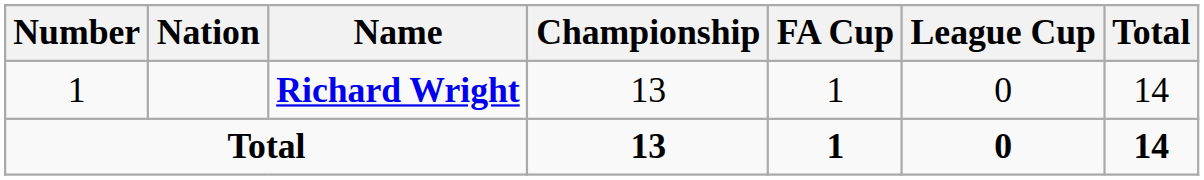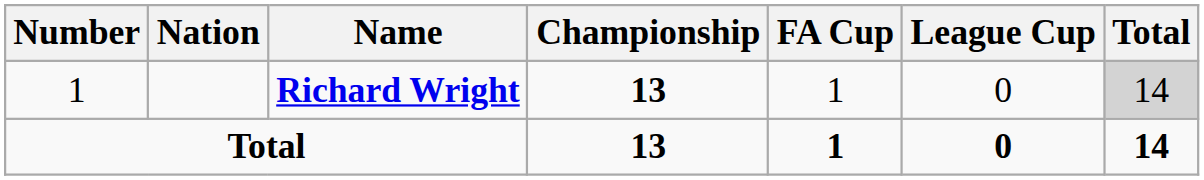row 2 | Championship: normal -> bold
row 2 | Total: no background -> lightgrey background
